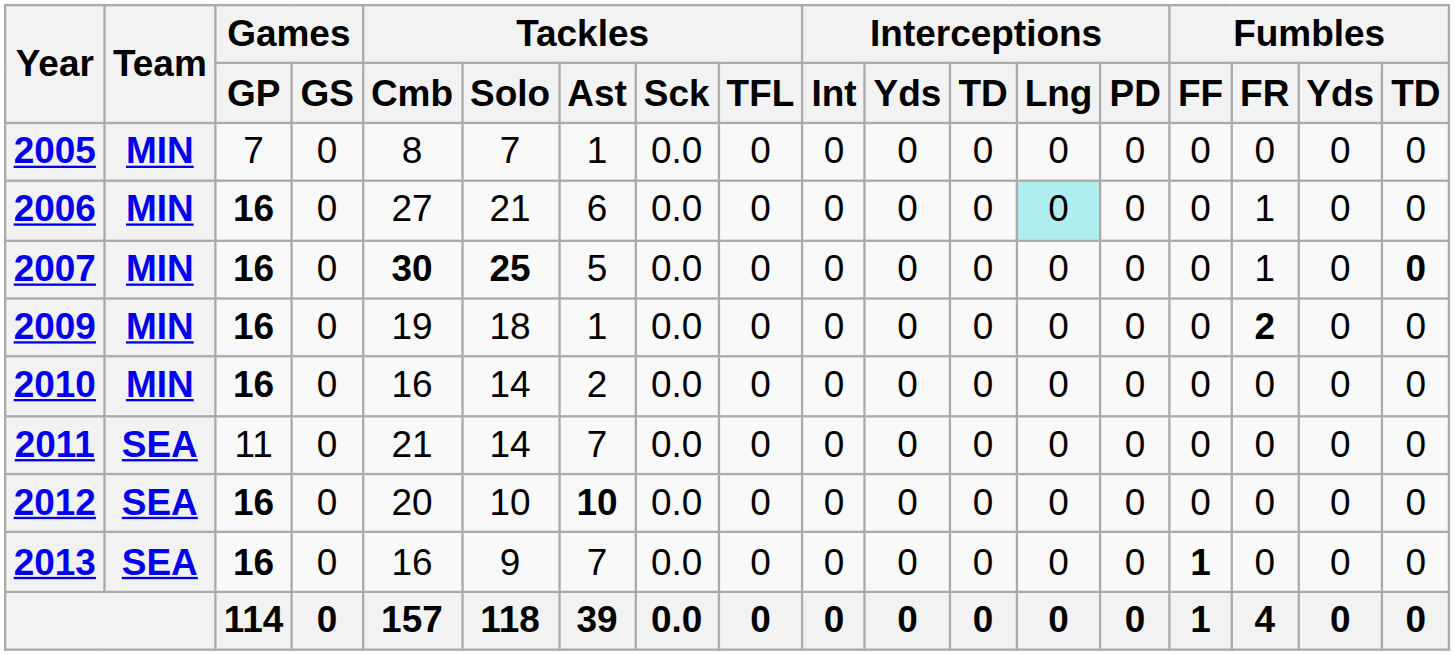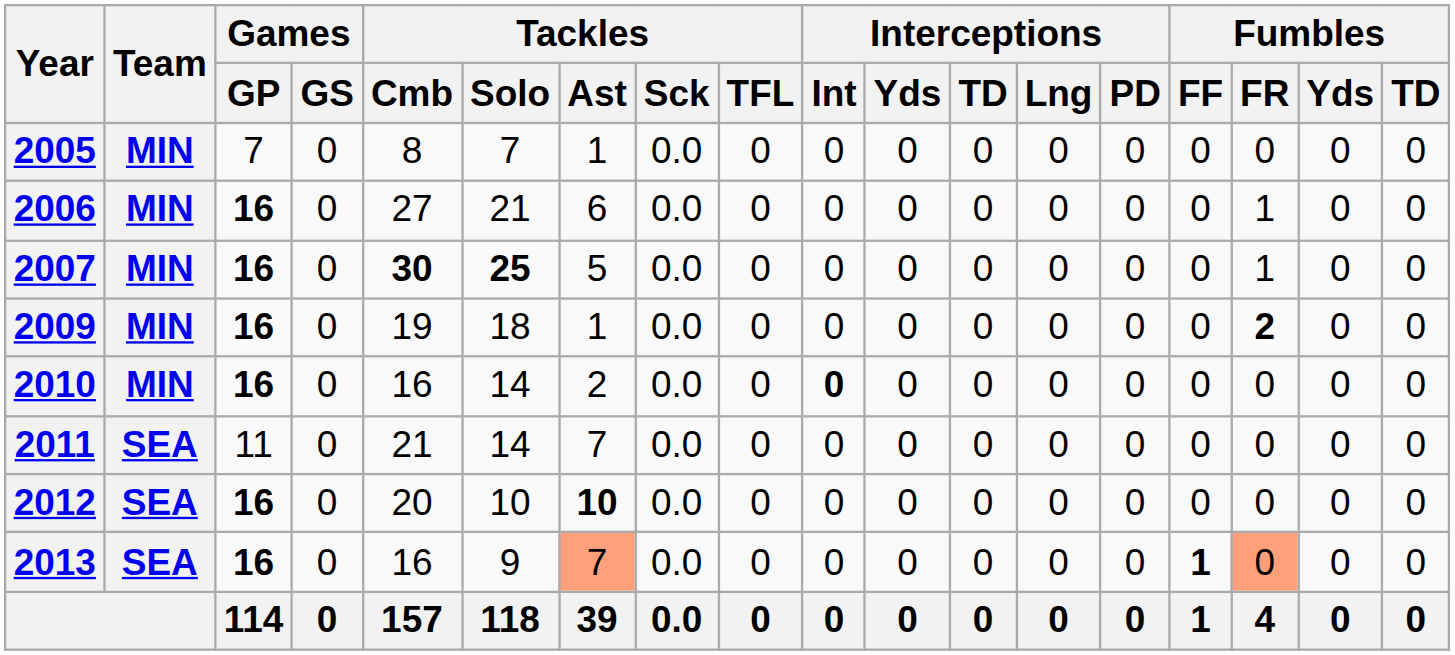2006 | Interceptions / Lng: paleturquoise background -> no background
2007 | Fumbles / TD: bold -> normal
2010 | Interceptions / Int: normal -> bold
2013 | Tackles / Ast: no background -> lightsalmon background
2013 | Fumbles / FR: no background -> lightsalmon background
